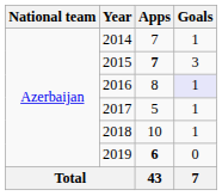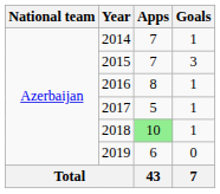2015 | Apps: bold -> normal
2016 | Goals: lavender background -> no background
2018 | Apps: no background -> lightgreen background
2019 | Apps: bold -> normal
